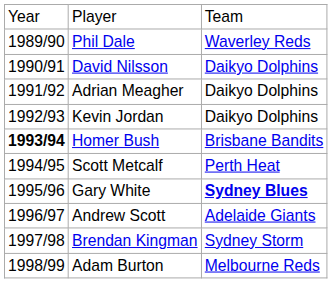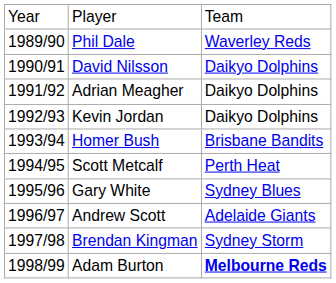Homer Bush | column 1: bold -> normal
Gary White | column 3: bold -> normal
Adam Burton | column 3: normal -> bold
